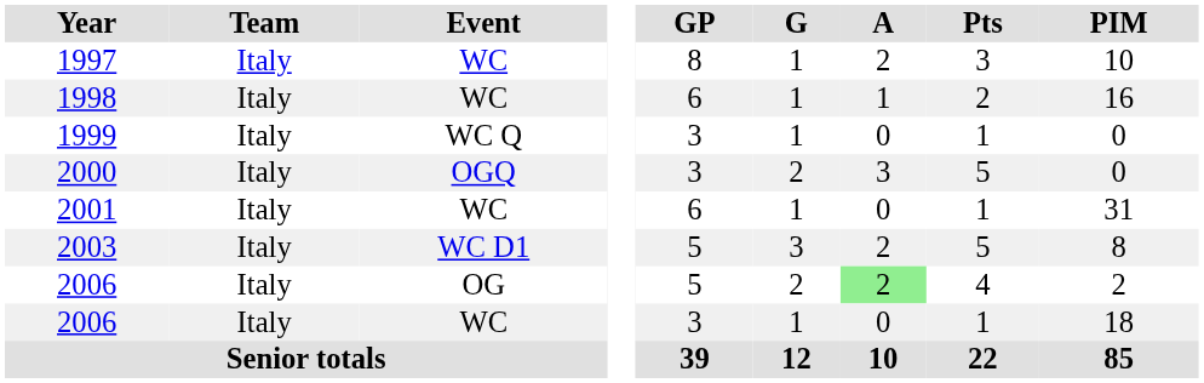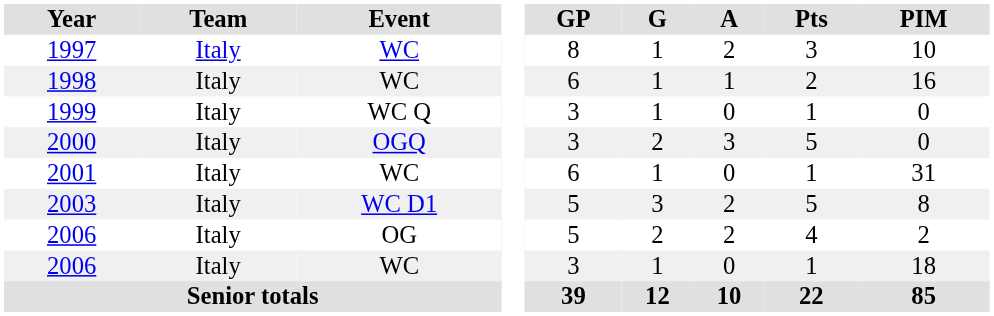2006 / OG | A: lightgreen background -> no background
